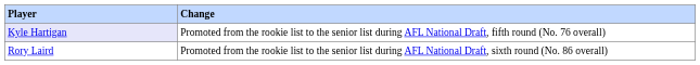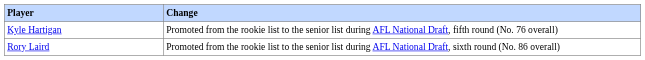row 2 | Player: lavender background -> no background
